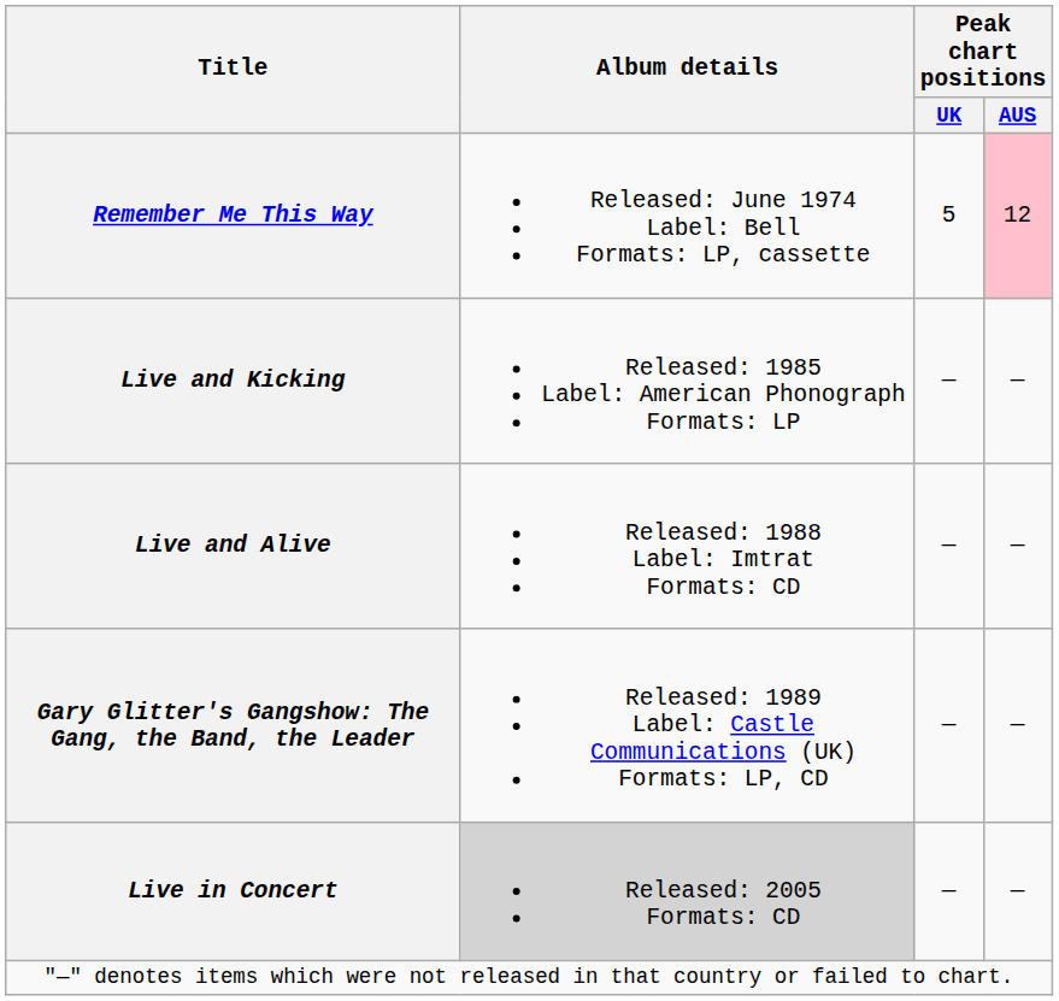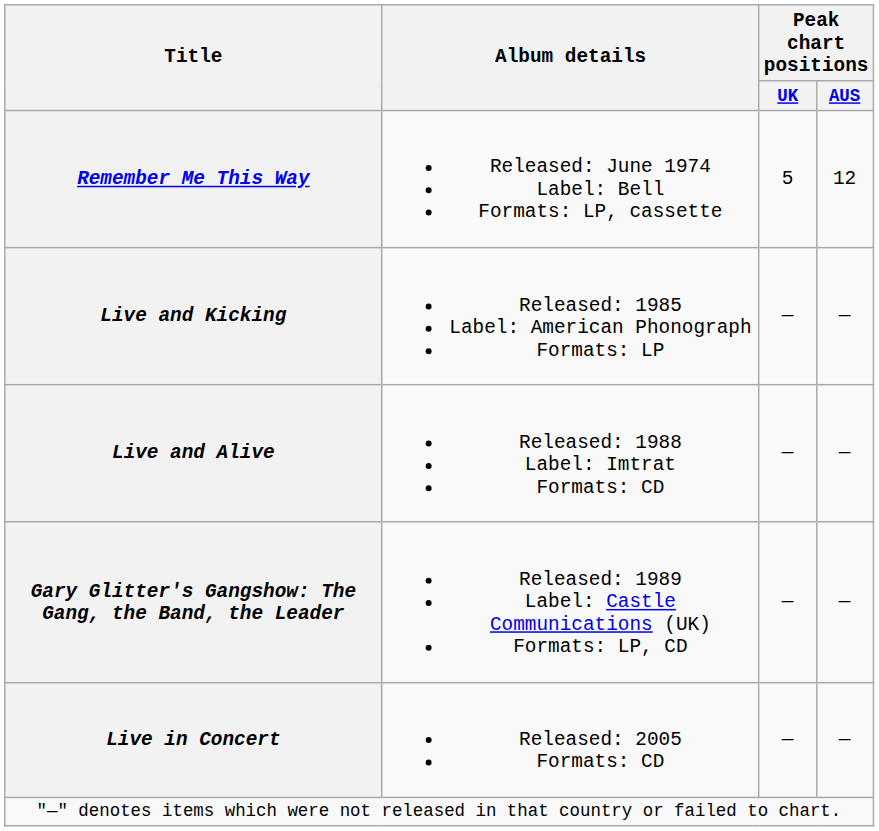Remember Me This Way | Peak chart positions / AUS: pink background -> no background
Live in Concert | Album details: lightgrey background -> no background
